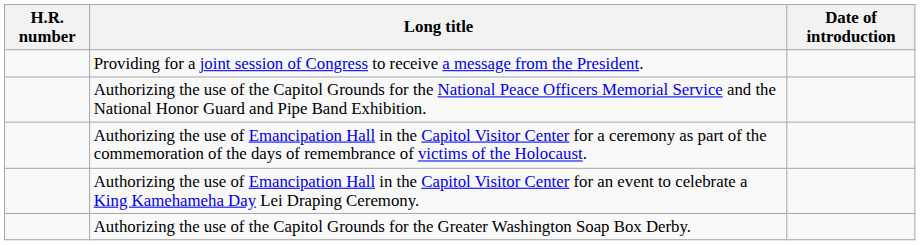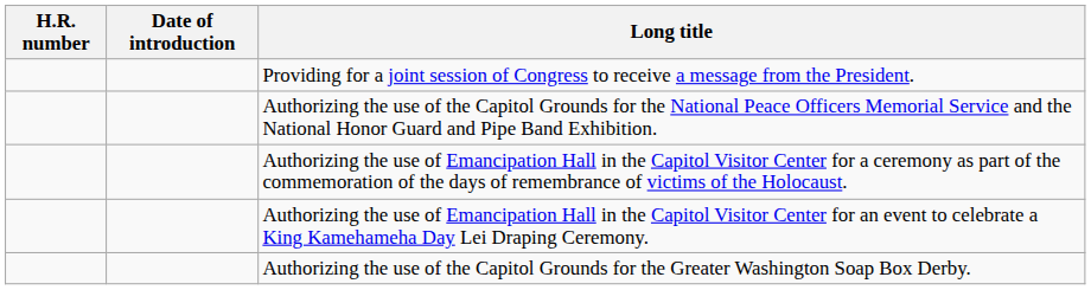columns swapped: Date of introduction <-> Long title
